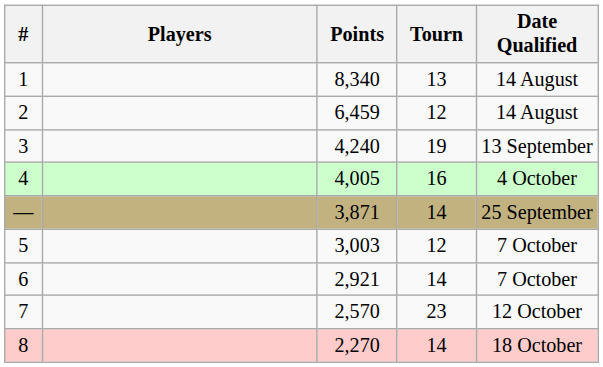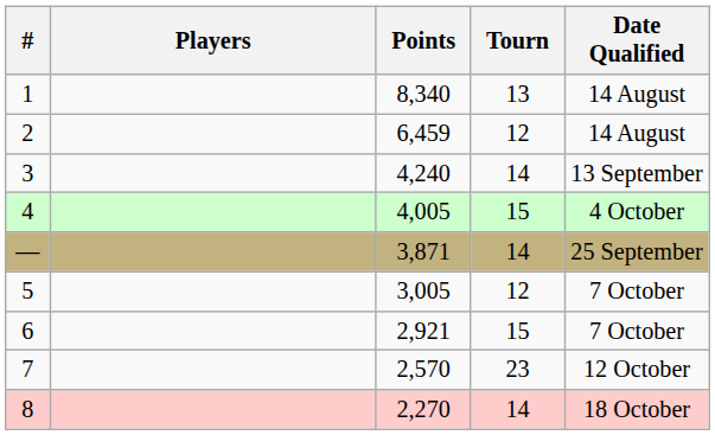3 | Tourn: 19 -> 14
4 | Tourn: 16 -> 15
5 | Points: 3,003 -> 3,005
6 | Tourn: 14 -> 15
